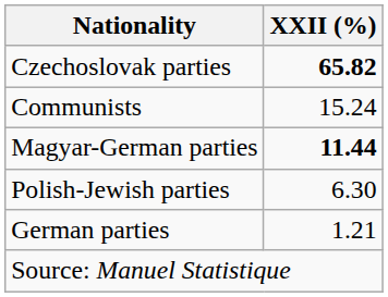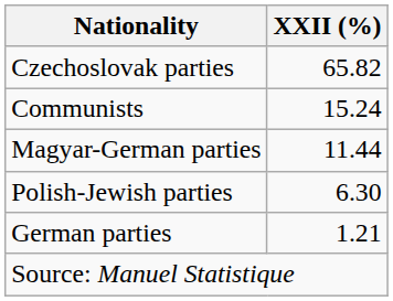Czechoslovak parties | XXII (%): bold -> normal
Magyar-German parties | XXII (%): bold -> normal
